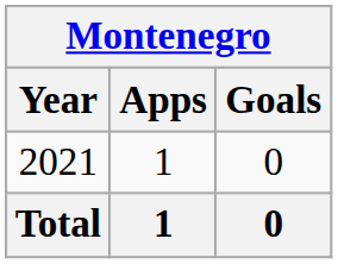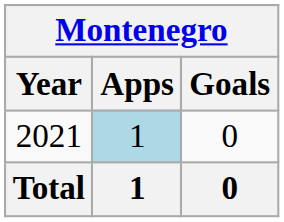2021 | Apps: no background -> lightblue background
